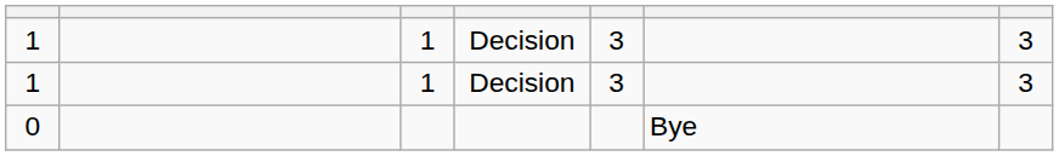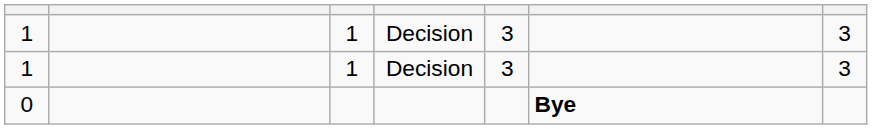0 | column 6: normal -> bold
